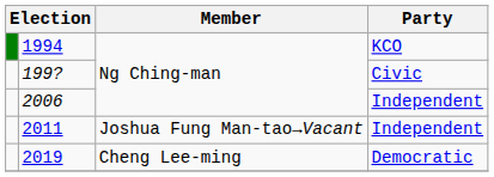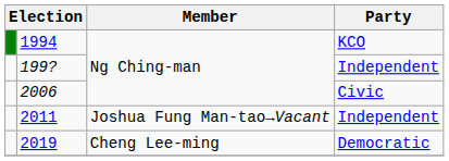199? | Party: Civic -> Independent
2006 | Party: Independent -> Civic
